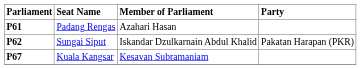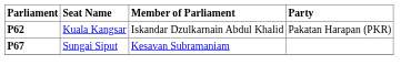- row: P61 | Padang Rengas | Azahari Hasan
P62 | Seat Name: Sungai Siput -> Kuala Kangsar
P67 | Seat Name: Kuala Kangsar -> Sungai Siput
